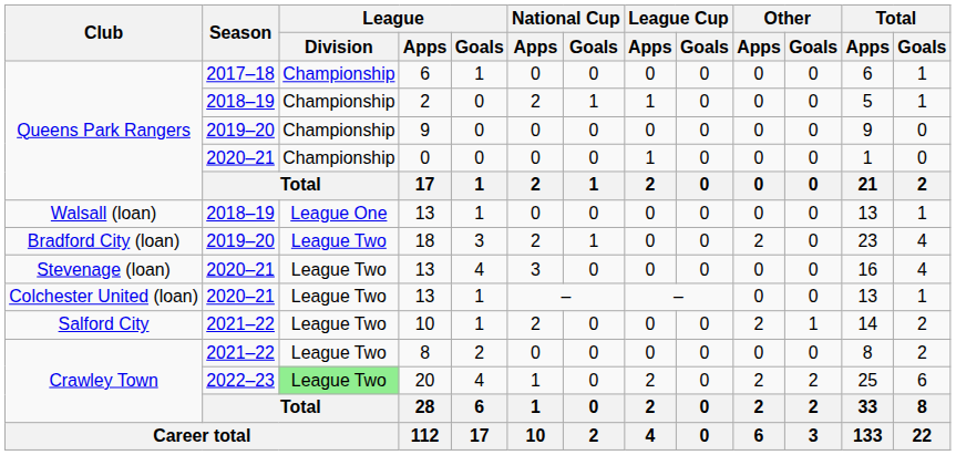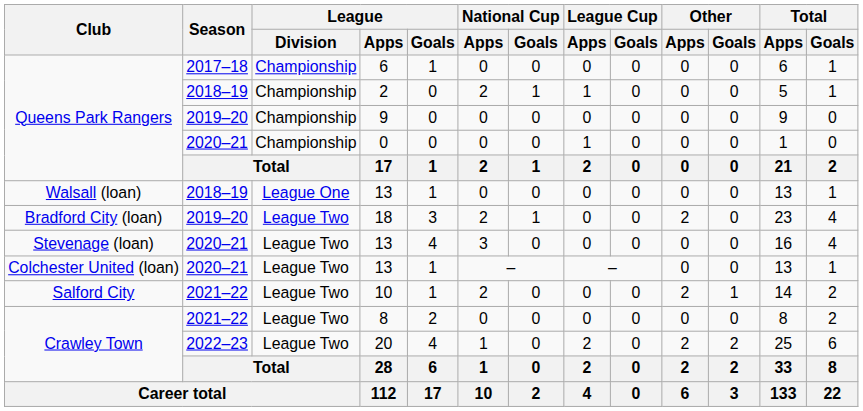20 | League / Division: lightgreen background -> no background
